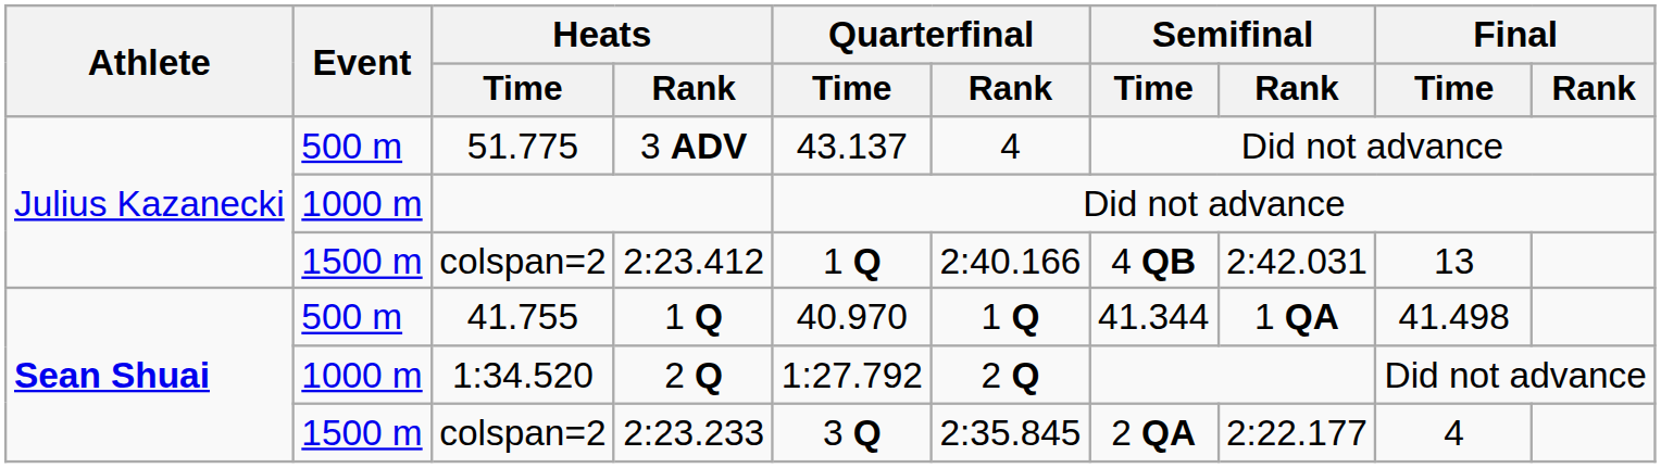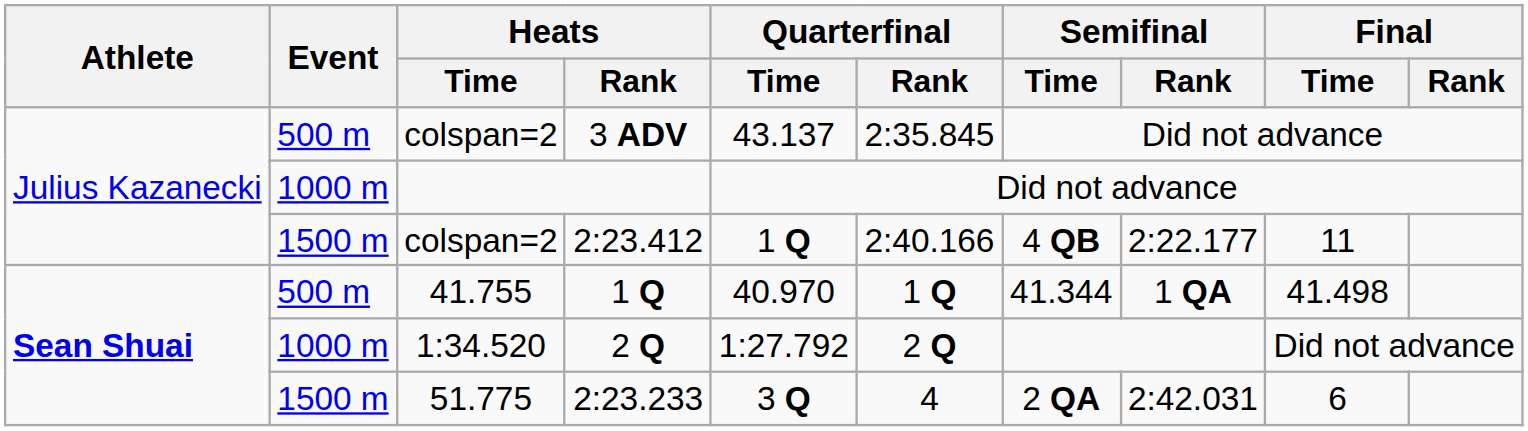3 ADV | Heats / Time: 51.775 -> colspan=2
3 ADV | Quarterfinal / Rank: 4 -> 2:35.845
2:23.412 | Semifinal / Rank: 2:42.031 -> 2:22.177
2:23.412 | Final / Time: 13 -> 11
2:23.233 | Heats / Time: colspan=2 -> 51.775
2:23.233 | Quarterfinal / Rank: 2:35.845 -> 4
2:23.233 | Semifinal / Rank: 2:22.177 -> 2:42.031
2:23.233 | Final / Time: 4 -> 6
